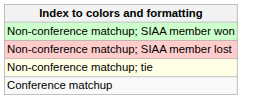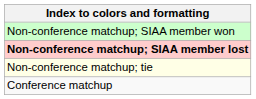row 3 | column 1: normal -> bold
